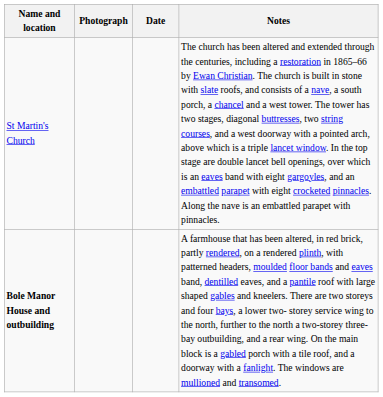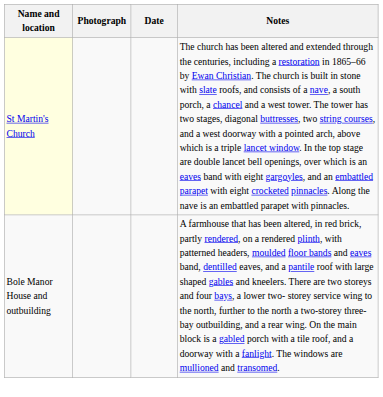St Martin's Church | Name and location: no background -> lightyellow background
Bole Manor House and outbuilding | Name and location: bold -> normal
